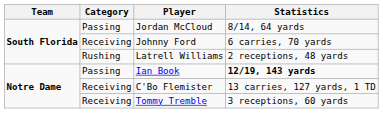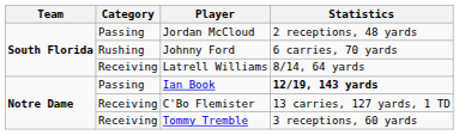Jordan McCloud | Statistics: 8/14, 64 yards -> 2 receptions, 48 yards
Johnny Ford | Category: Receiving -> Rushing
Latrell Williams | Category: Rushing -> Receiving
Latrell Williams | Statistics: 2 receptions, 48 yards -> 8/14, 64 yards
